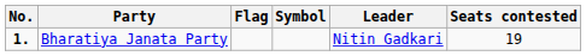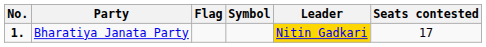Bharatiya Janata Party | Leader: no background -> gold background
Bharatiya Janata Party | Seats contested: 19 -> 17
